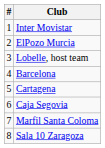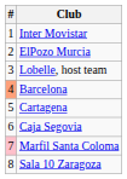Barcelona | #: no background -> lightsalmon background
Marfil Santa Coloma | #: no background -> pink background
